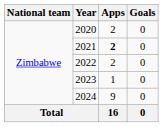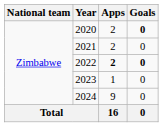2020 | Goals: normal -> bold
2021 | Apps: bold -> normal
2022 | Apps: normal -> bold
2022 | Goals: normal -> bold
